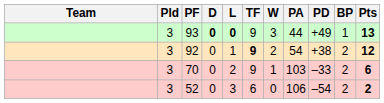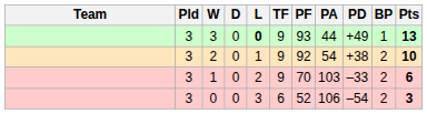columns swapped: W <-> PF
row 2 | D: bold -> normal
row 3 | TF: bold -> normal
row 3 | Pts: 12 -> 10
row 5 | Pts: 2 -> 3
